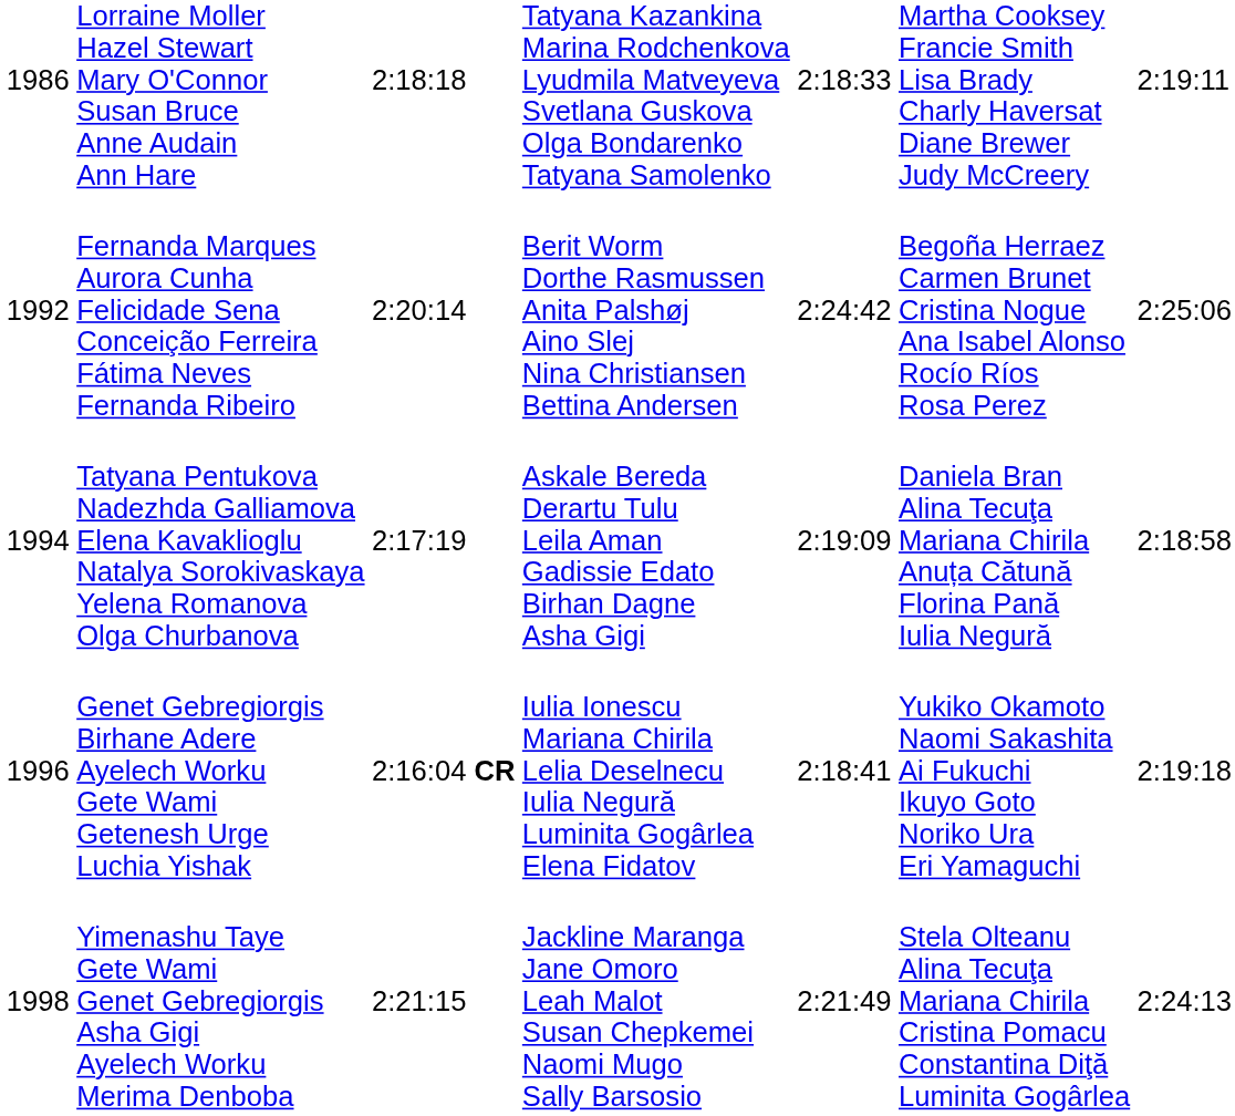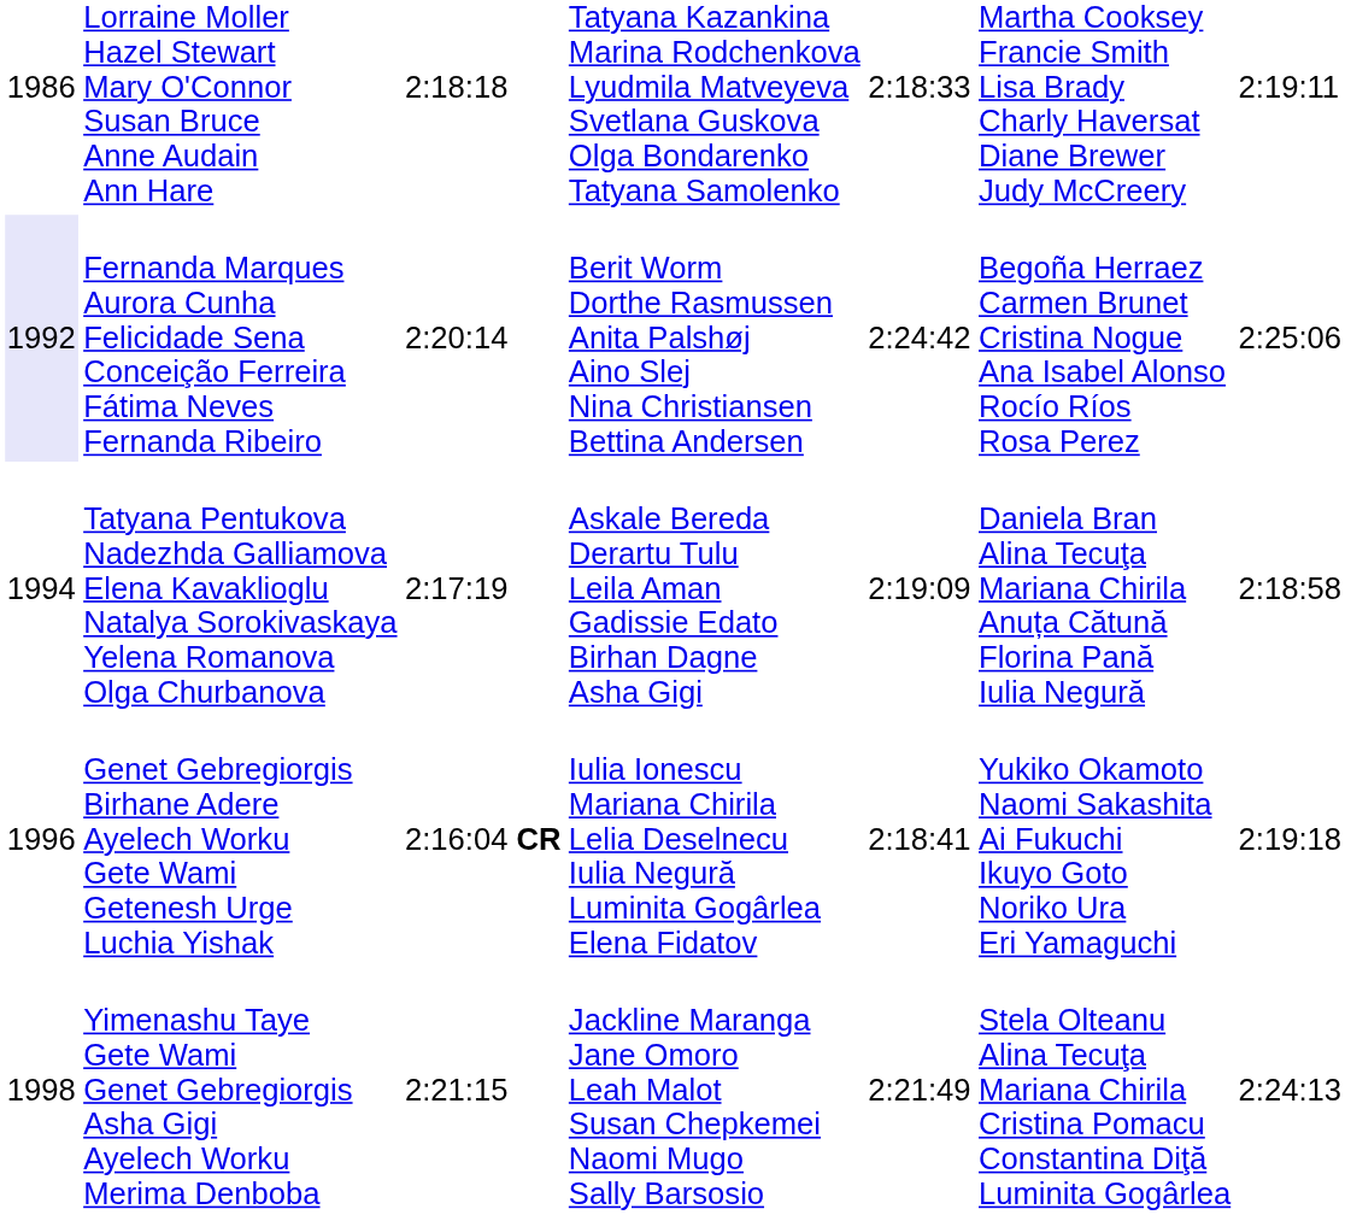row 2 | column 1: no background -> lavender background
